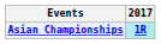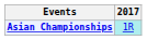Asian Championships | 2017: bold -> normal
